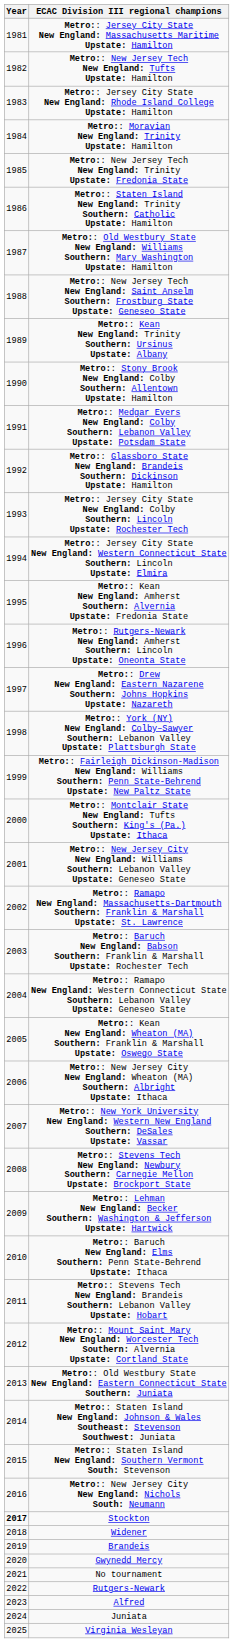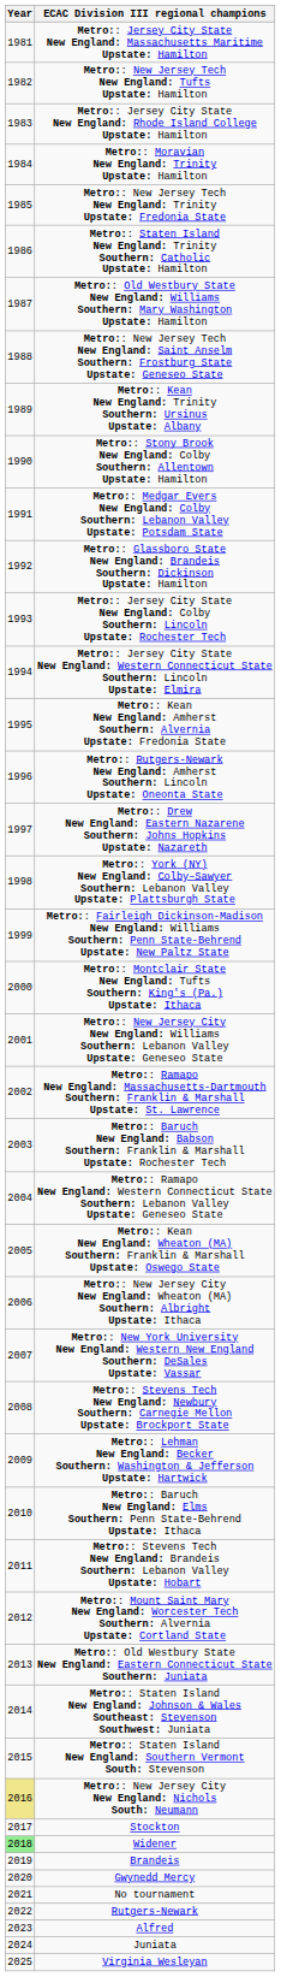Metro:: New Jersey City New England: Nichols South: Neumann | Year: no background -> khaki background
Stockton | Year: bold -> normal
Widener | Year: no background -> lightgreen background
